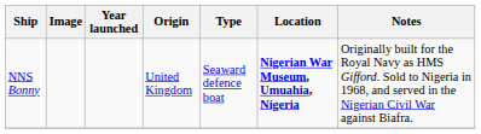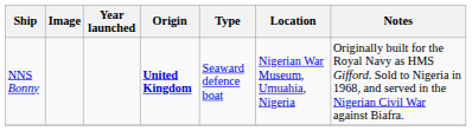NNS Bonny | Origin: normal -> bold
NNS Bonny | Location: bold -> normal
